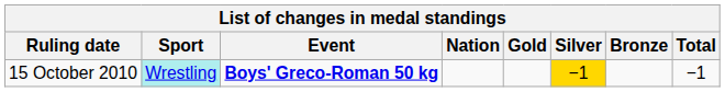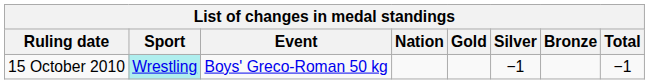15 October 2010 | Event: bold -> normal
15 October 2010 | Silver: gold background -> no background
